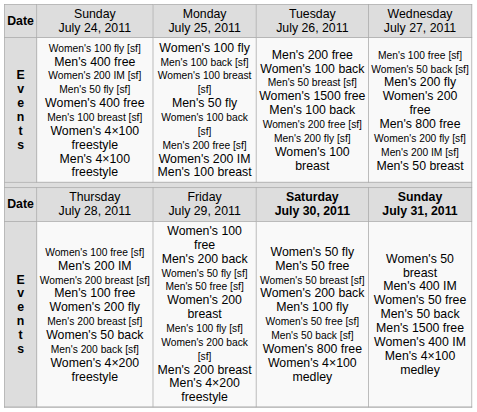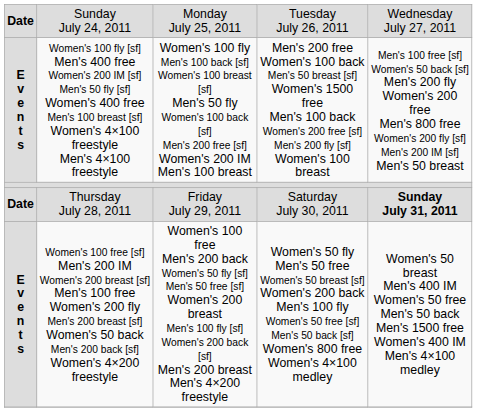Thursday July 28, 2011 | column 4: bold -> normal
